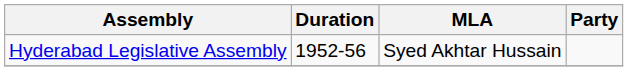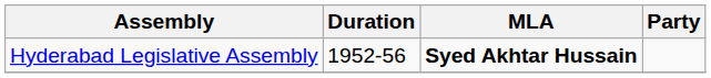Hyderabad Legislative Assembly | MLA: normal -> bold
